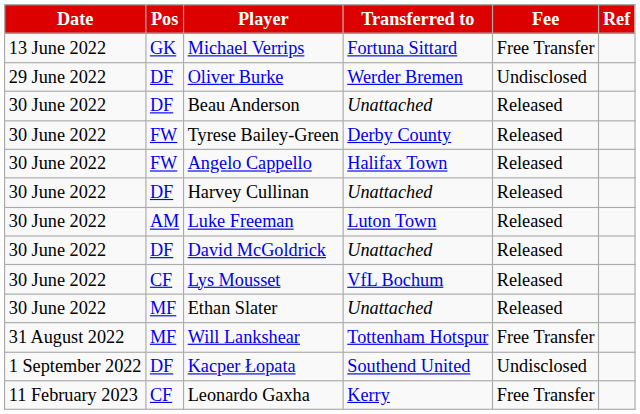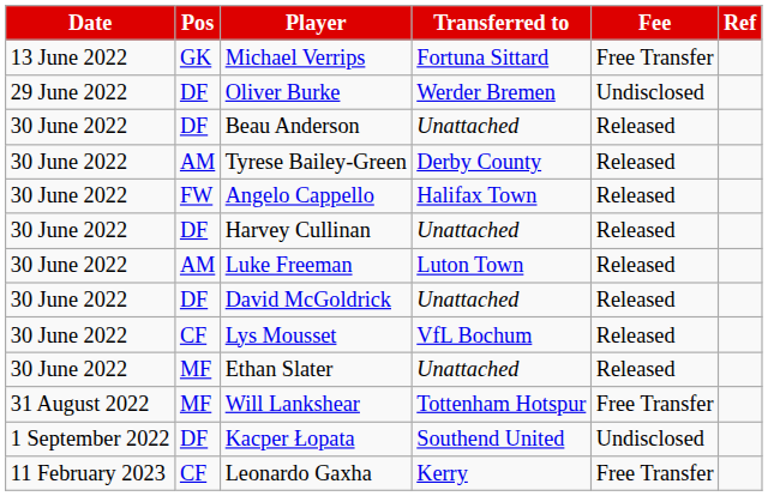Tyrese Bailey-Green | Pos: FW -> AM
